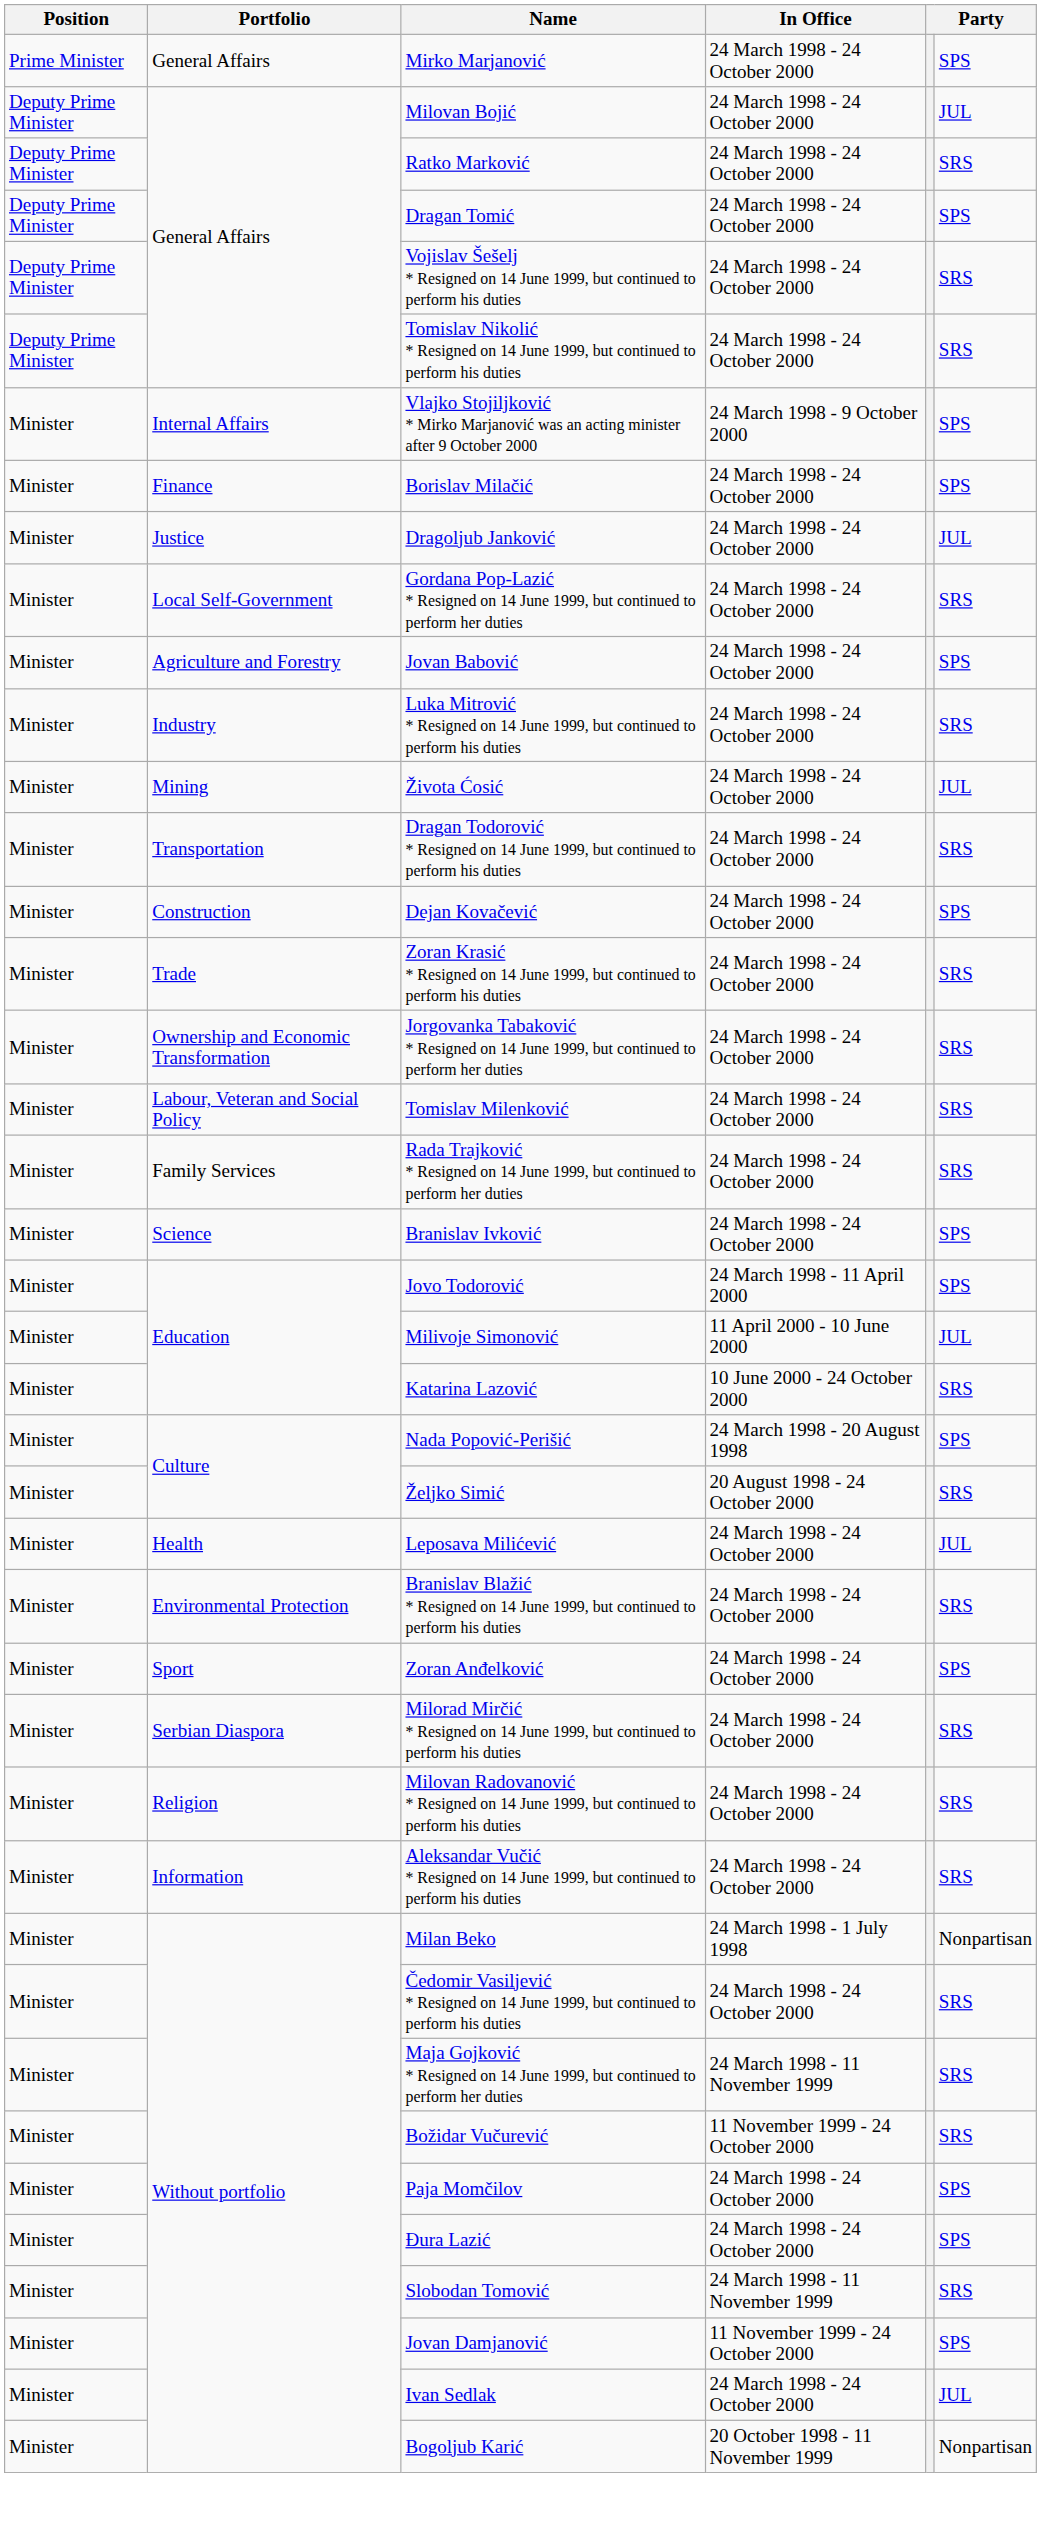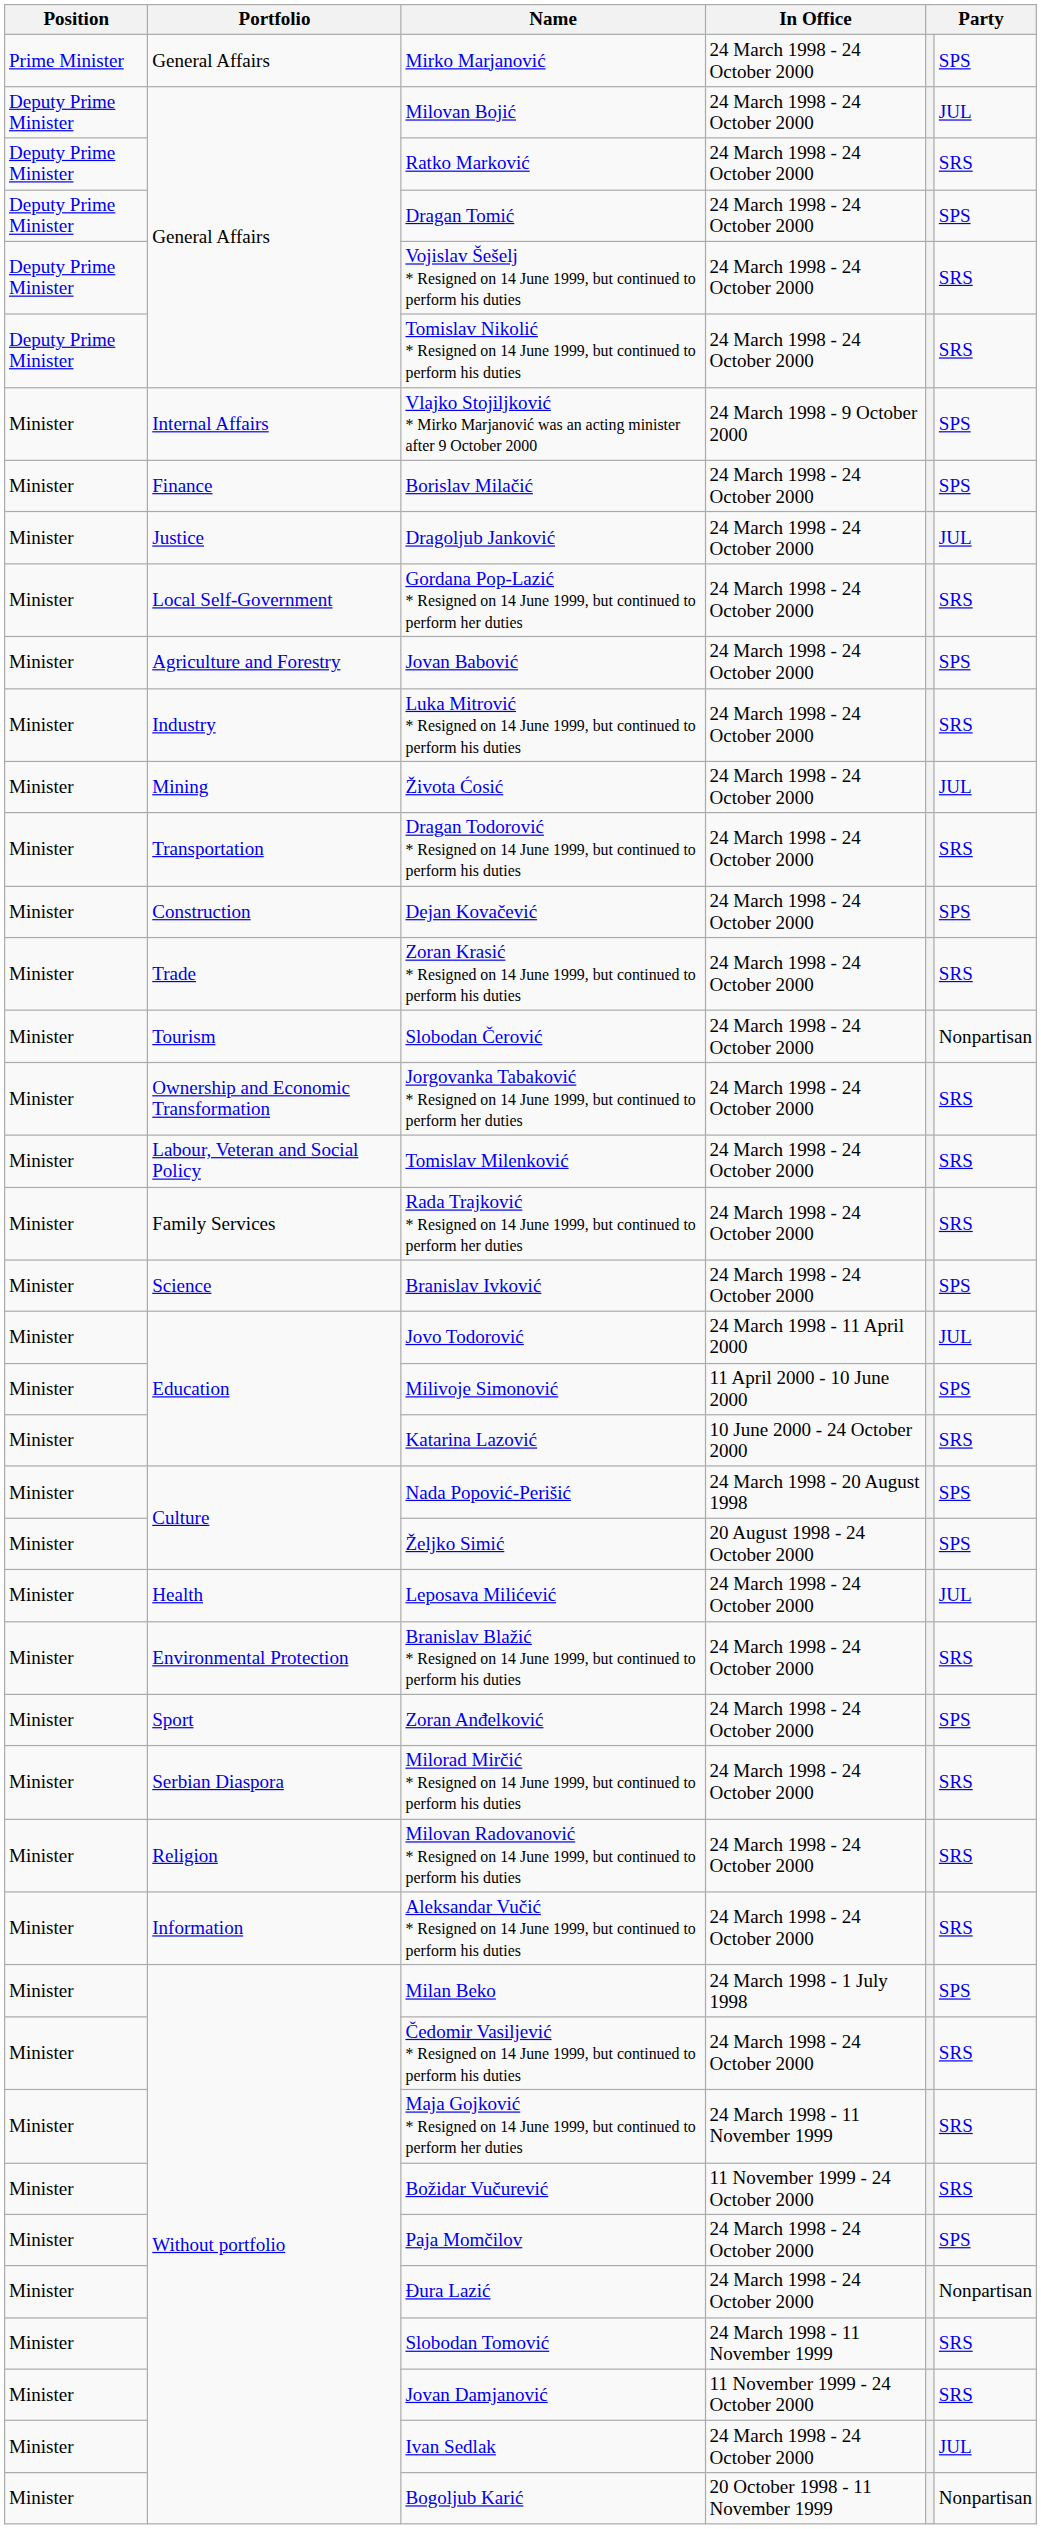+ row: Minister | Tourism | Slobodan Čerović | 24 March 1998 - 24 October 2000 | Nonpartisan
Jovo Todorović | column 6: SPS -> JUL
Milivoje Simonović | column 6: JUL -> SPS
Željko Simić | column 6: SRS -> SPS
Milan Beko | column 6: Nonpartisan -> SPS
Đura Lazić | column 6: SPS -> Nonpartisan
Jovan Damjanović | column 6: SPS -> SRS
